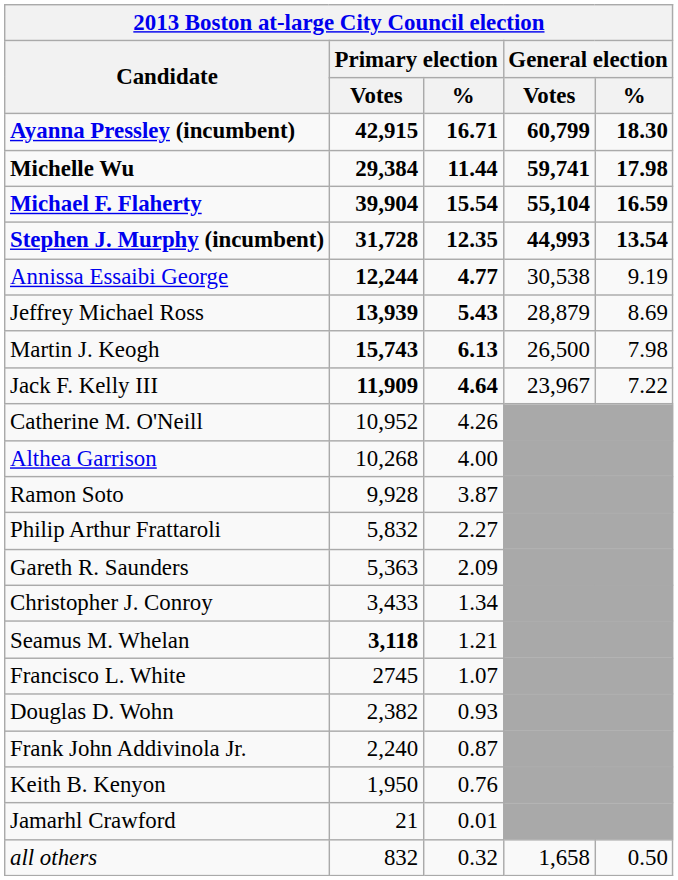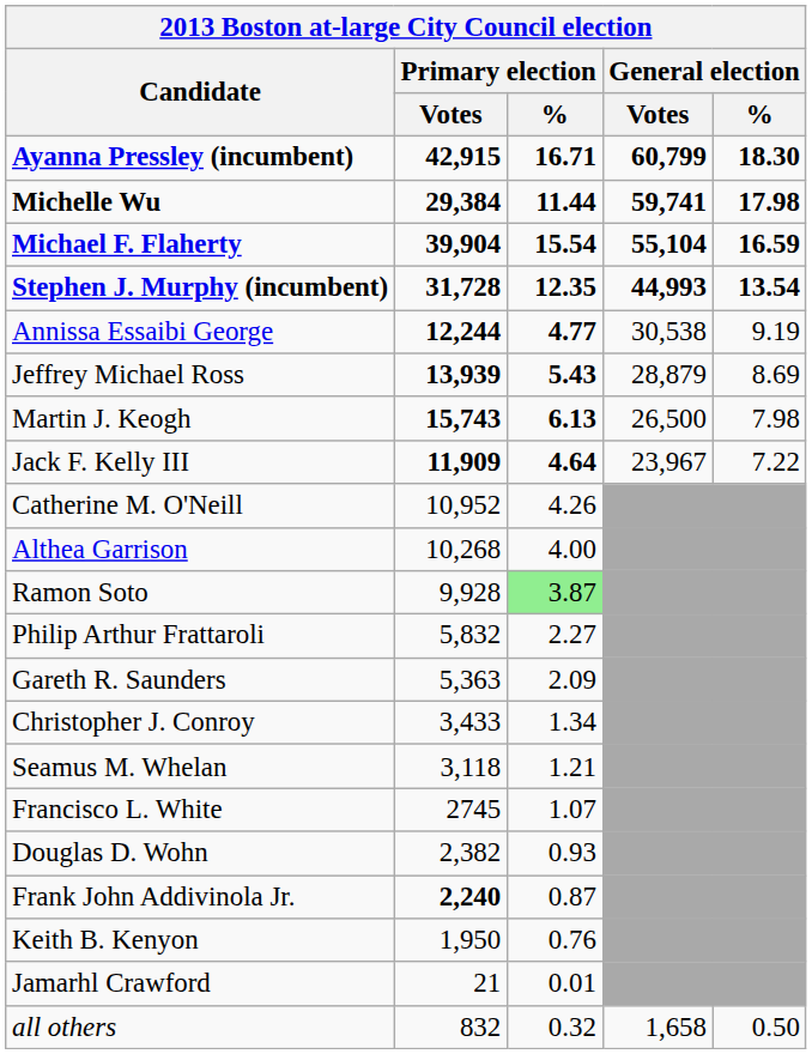Ramon Soto | Primary election / %: no background -> lightgreen background
Seamus M. Whelan | Primary election / Votes: bold -> normal
Frank John Addivinola Jr. | Primary election / Votes: normal -> bold
